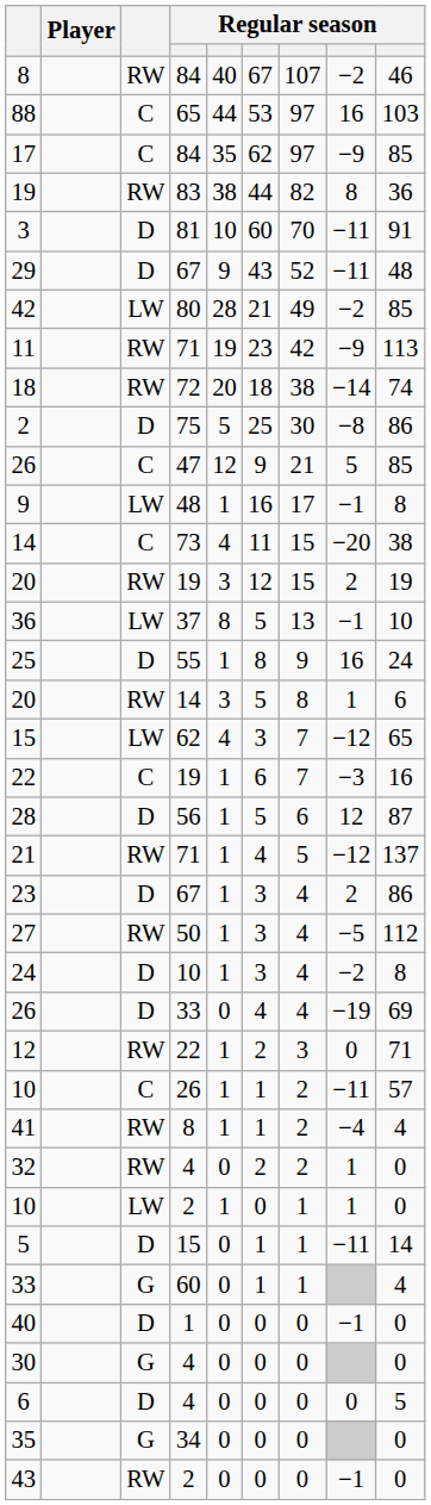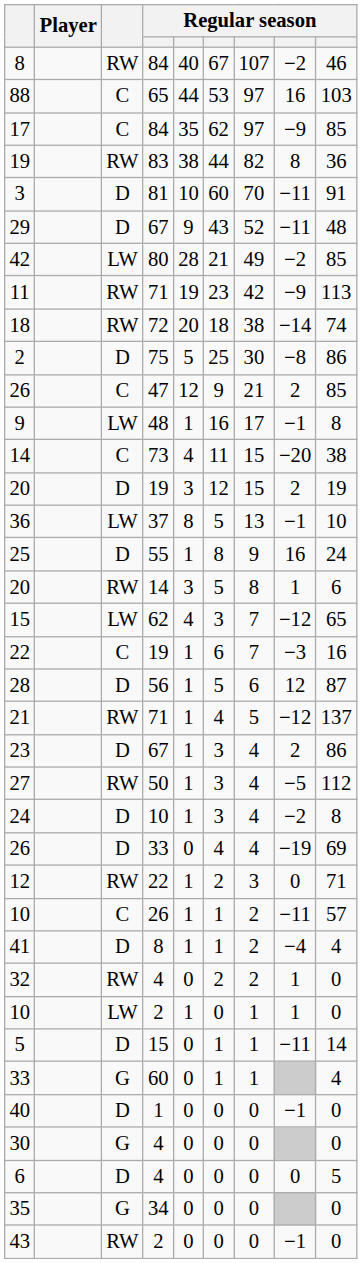26 / 47 | column 8: 5 -> 2
20 / 19 | column 3: RW -> D
41 | column 3: RW -> D
